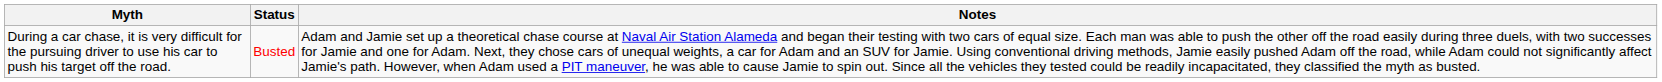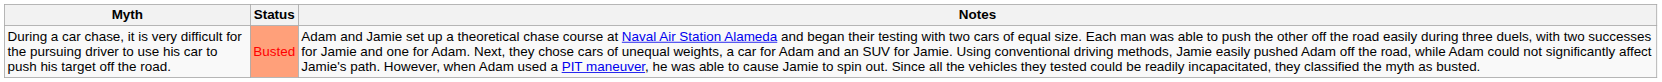row 2 | Status: no background -> lightsalmon background
